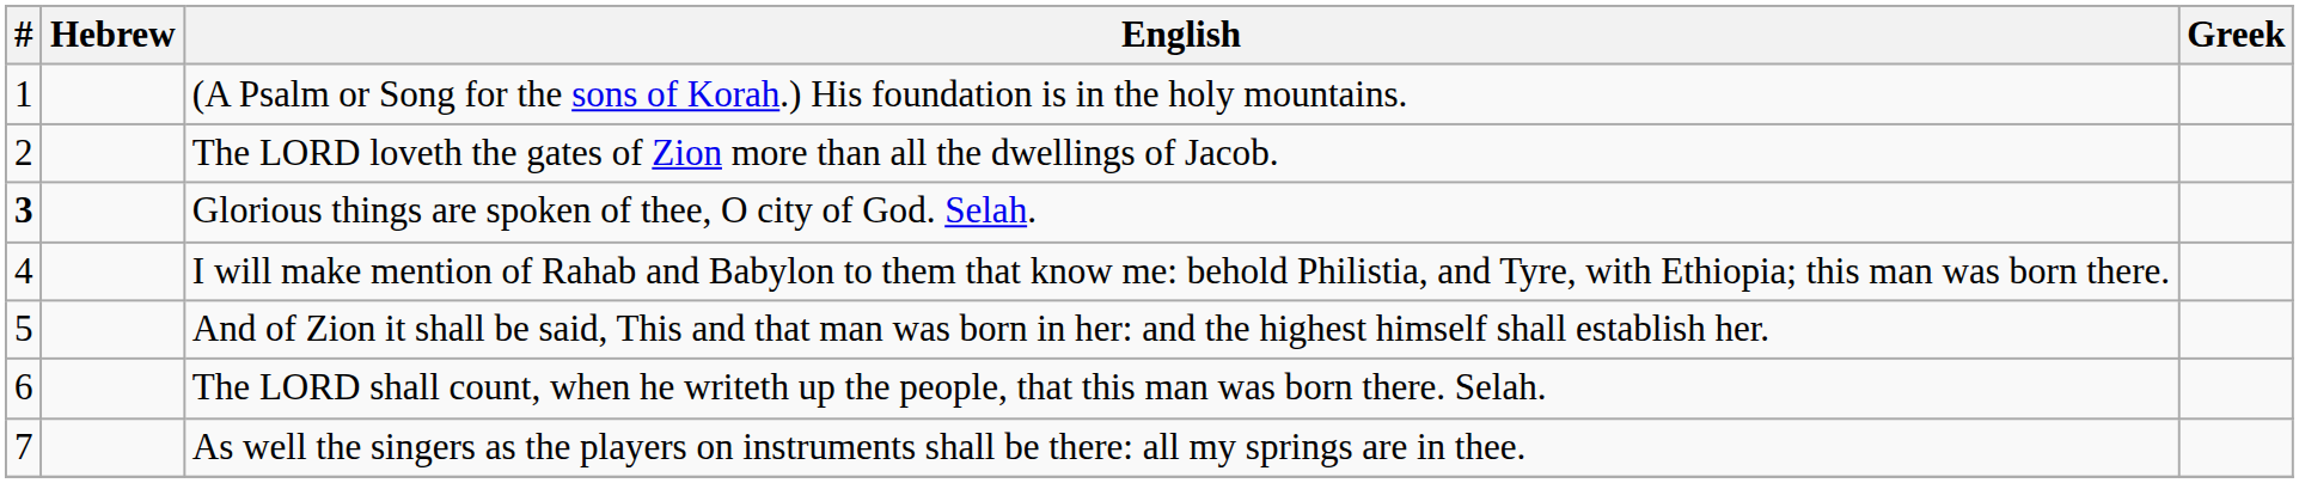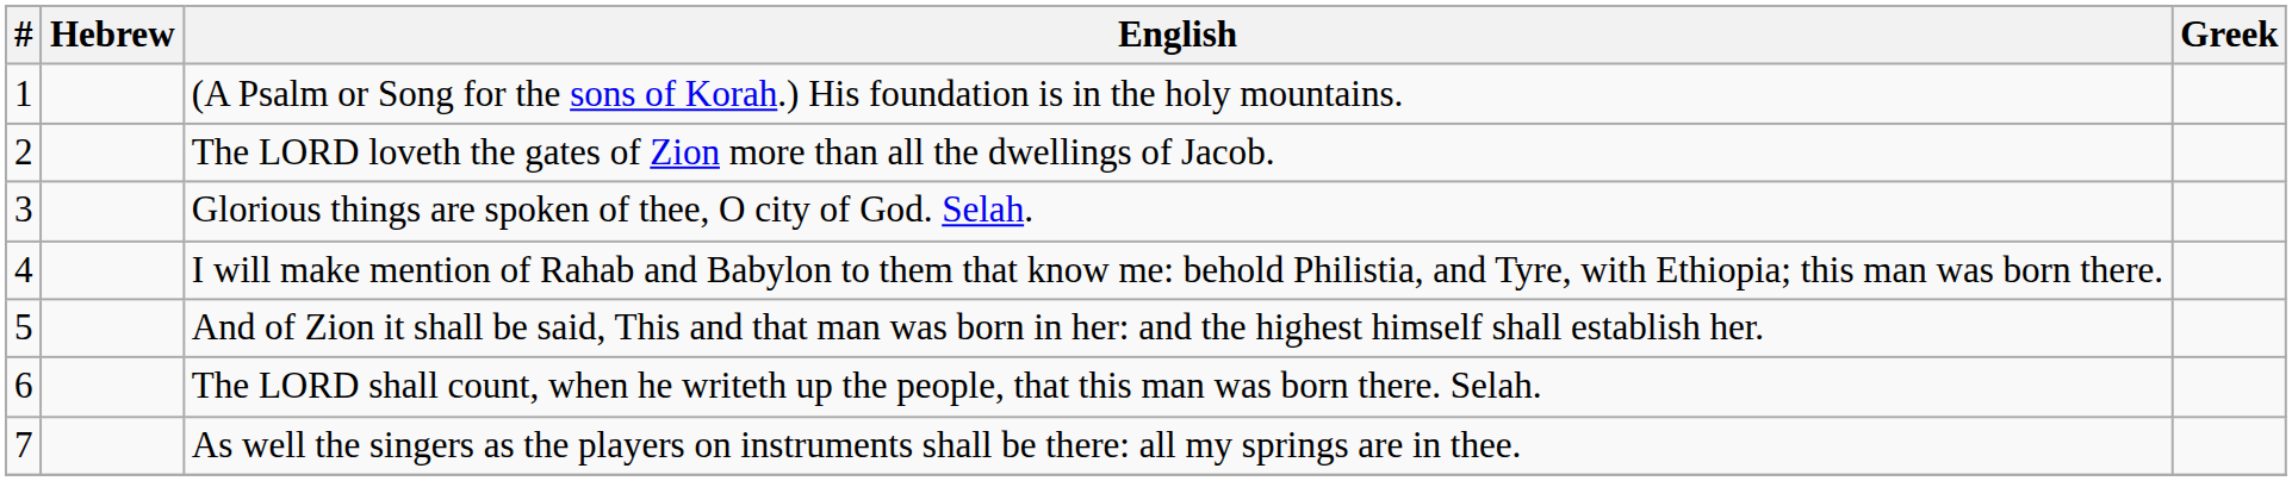Glorious things are spoken of thee, O city of God. Selah. | #: bold -> normal
